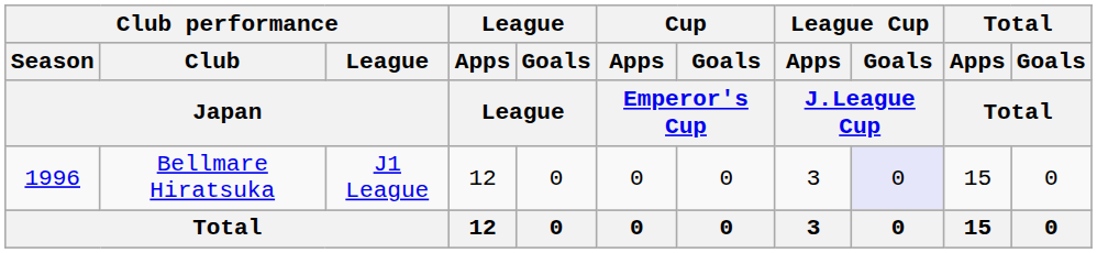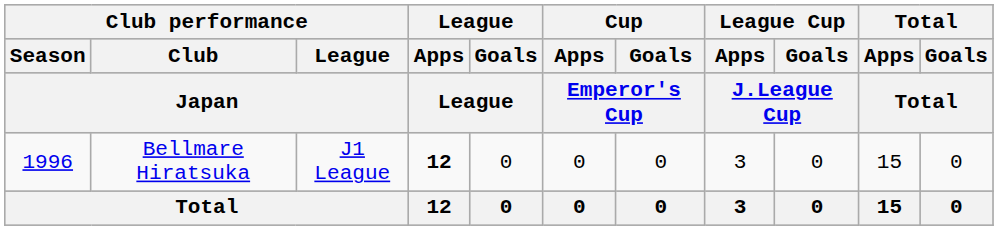Bellmare Hiratsuka | League / Apps / League: normal -> bold
Bellmare Hiratsuka | League Cup / Goals / J.League Cup: lavender background -> no background
